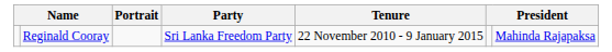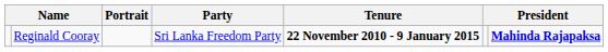Reginald Cooray | Tenure: normal -> bold
Reginald Cooray | column 7: normal -> bold
